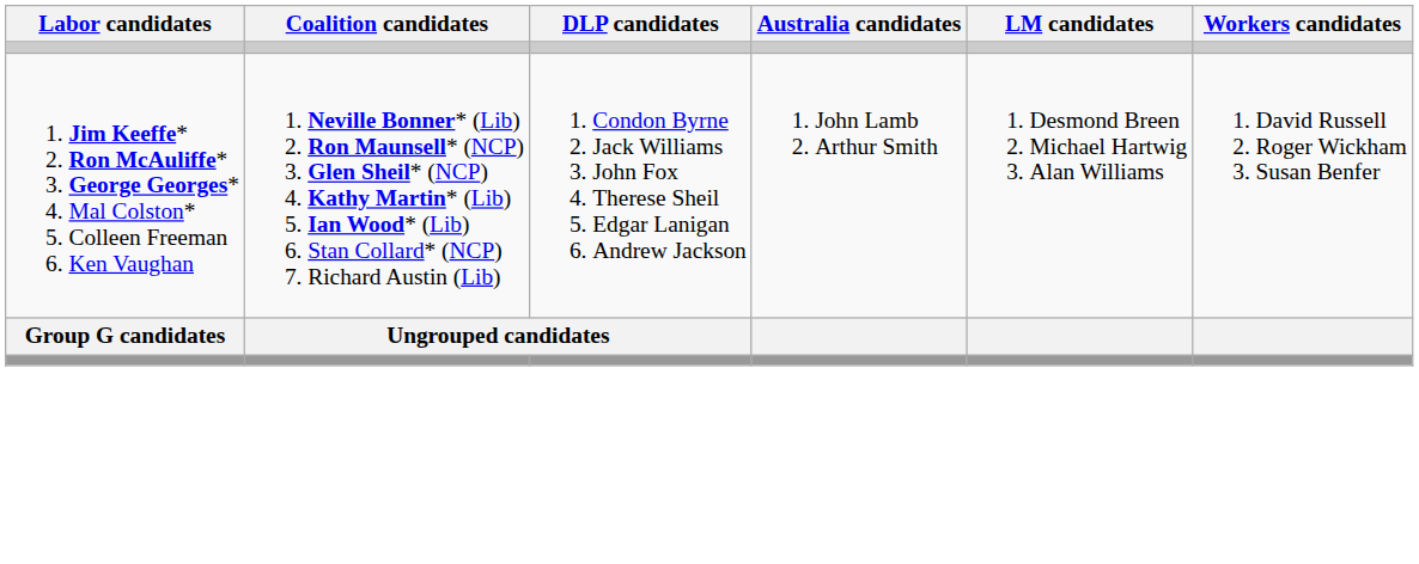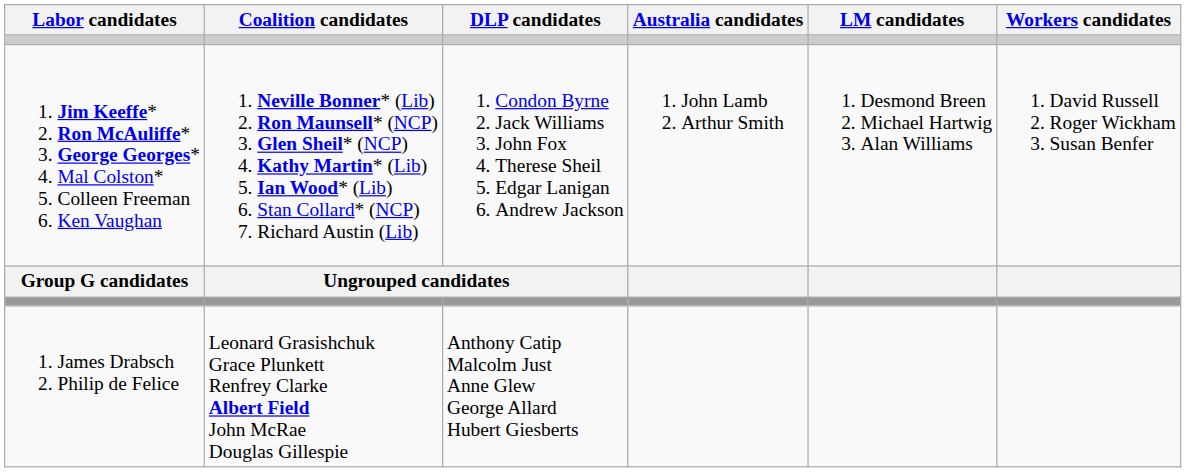+ row: James Drabsch Philip de Felice | Leonard Grasishchuk Grace Plunkett Renfrey Clarke Albert Field John McRae Douglas Gillespie | Anthony Catip Malcolm Just Anne Glew George Allard Hubert Giesberts
